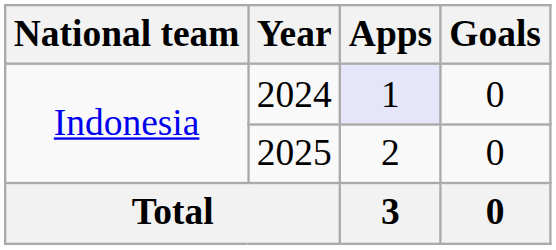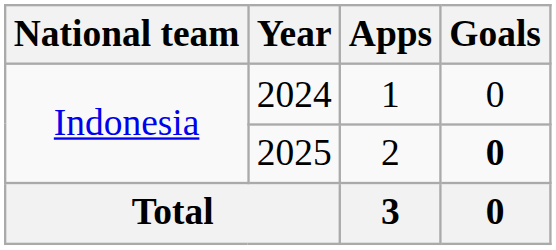2024 | Apps: lavender background -> no background
2025 | Goals: normal -> bold
